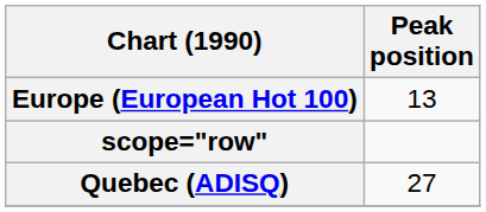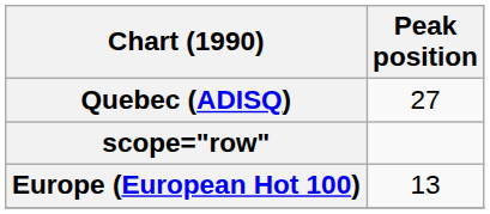rows swapped: Europe (European Hot 100) <-> Quebec (ADISQ)
